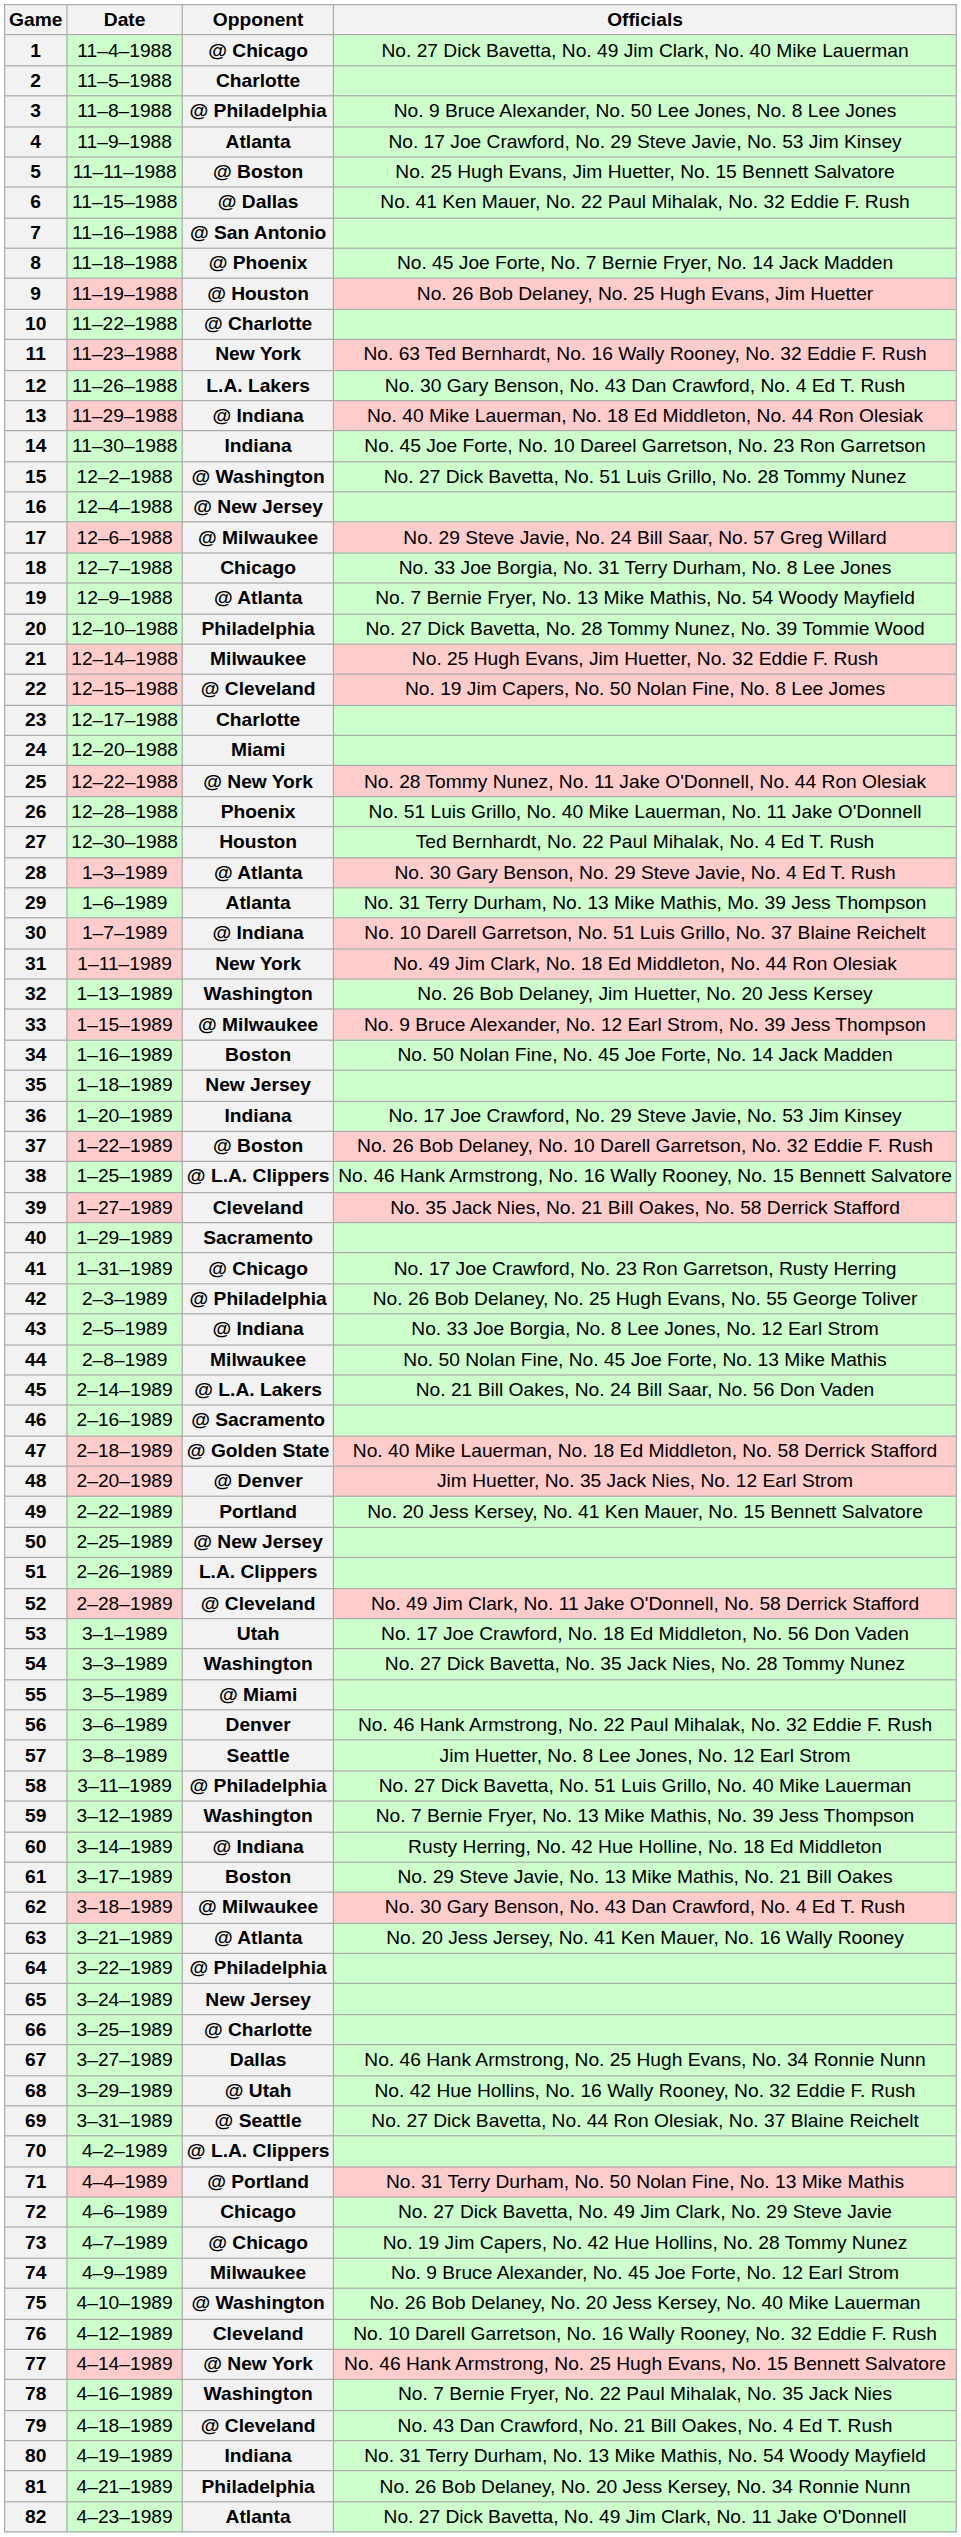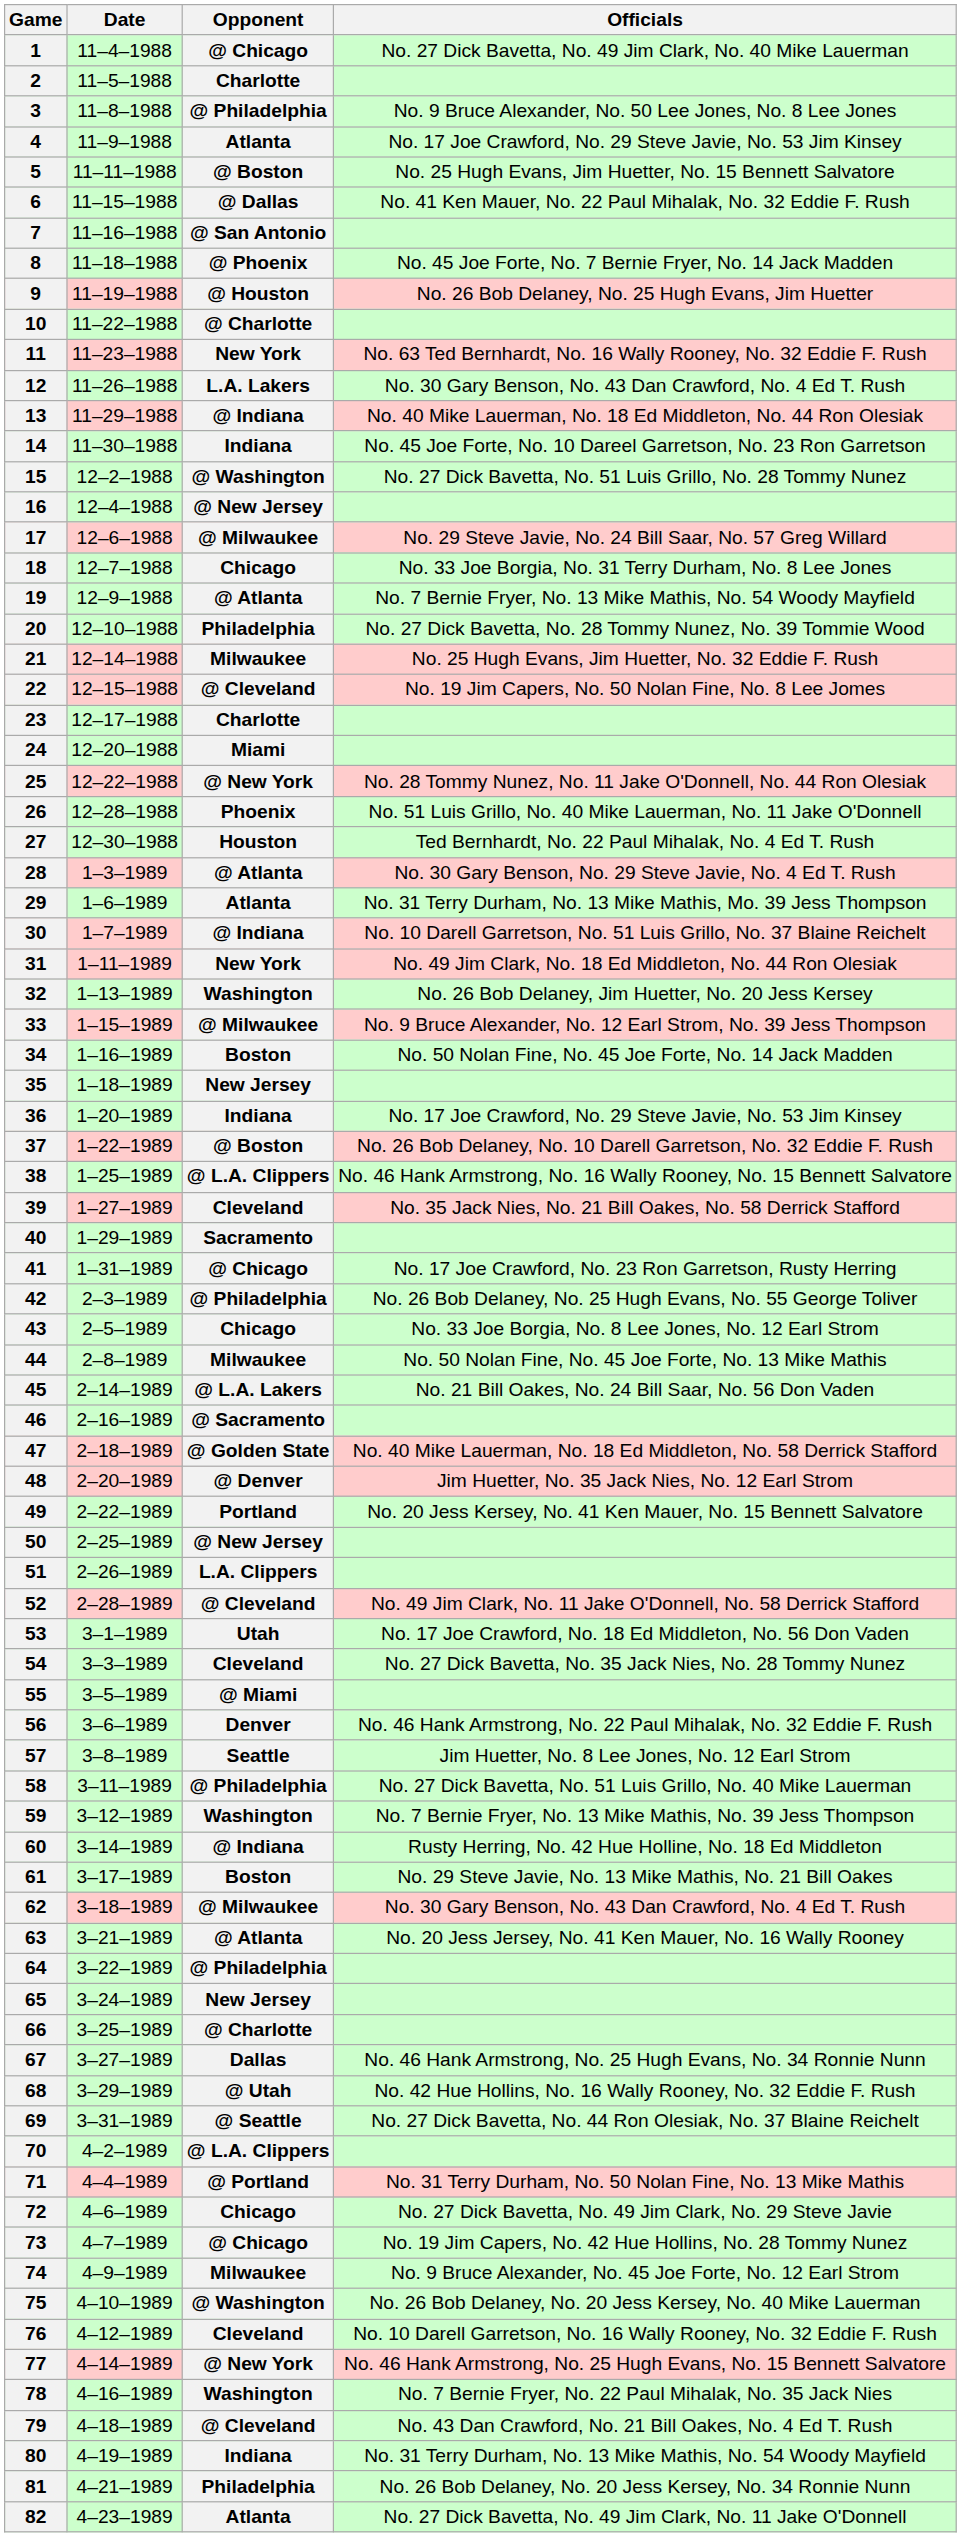43 | Opponent: @ Indiana -> Chicago
54 | Opponent: Washington -> Cleveland
